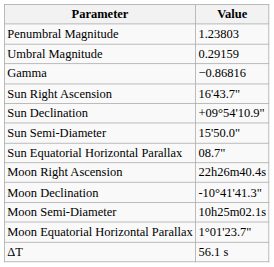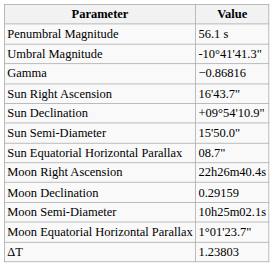Penumbral Magnitude | Value: 1.23803 -> 56.1 s
Umbral Magnitude | Value: 0.29159 -> -10°41'41.3"
Moon Declination | Value: -10°41'41.3" -> 0.29159
ΔT | Value: 56.1 s -> 1.23803
